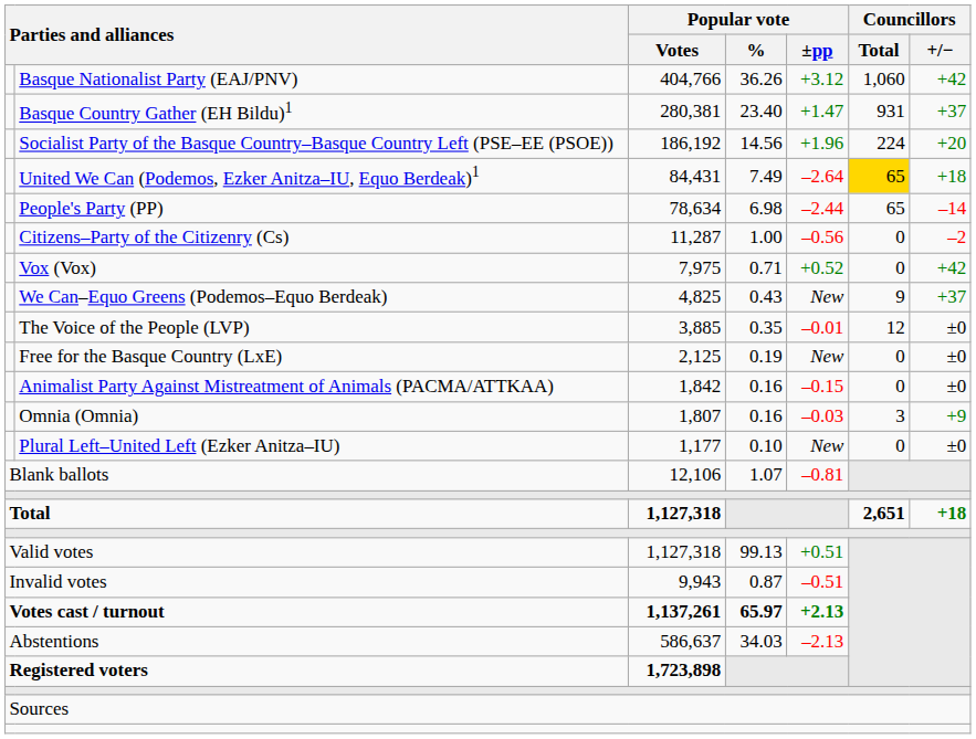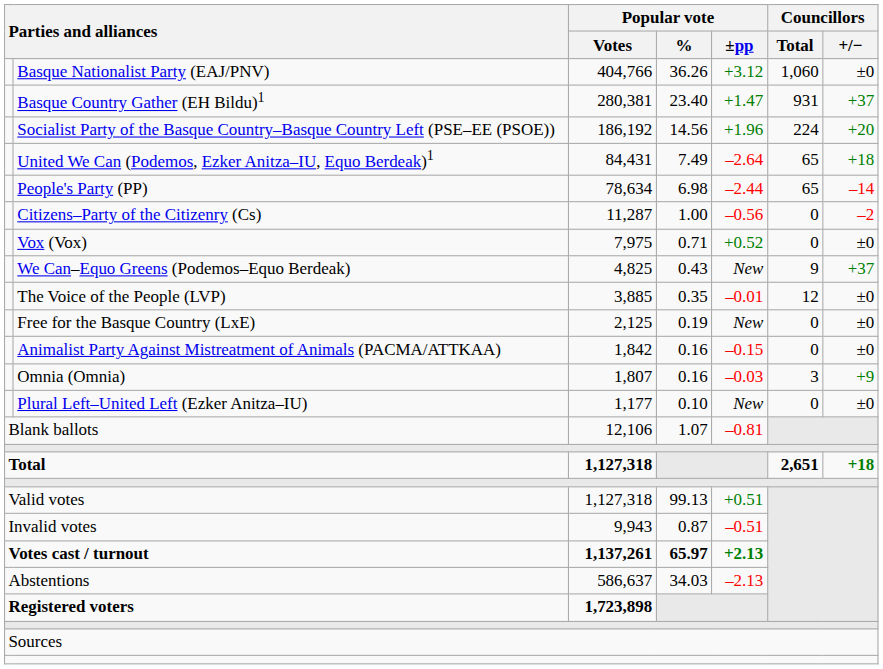Basque Nationalist Party (EAJ/PNV) | Councillors / +/−: +42 -> ±0
United We Can (Podemos, Ezker Anitza–IU, Equo Berdeak)1 | Councillors / Total: gold background -> no background
Vox (Vox) | Councillors / +/−: +42 -> ±0
